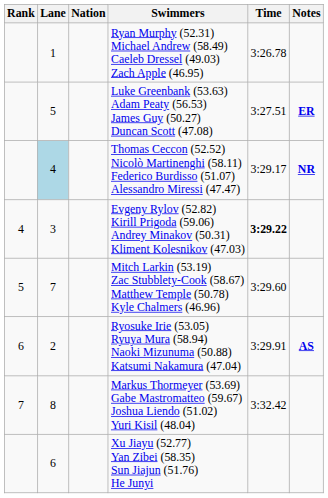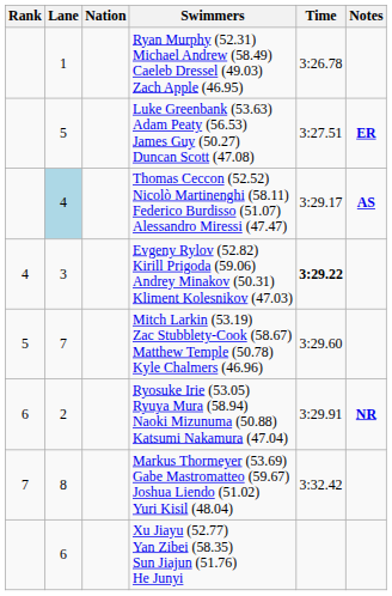row 4 | Notes: NR -> AS
row 7 | Notes: AS -> NR
